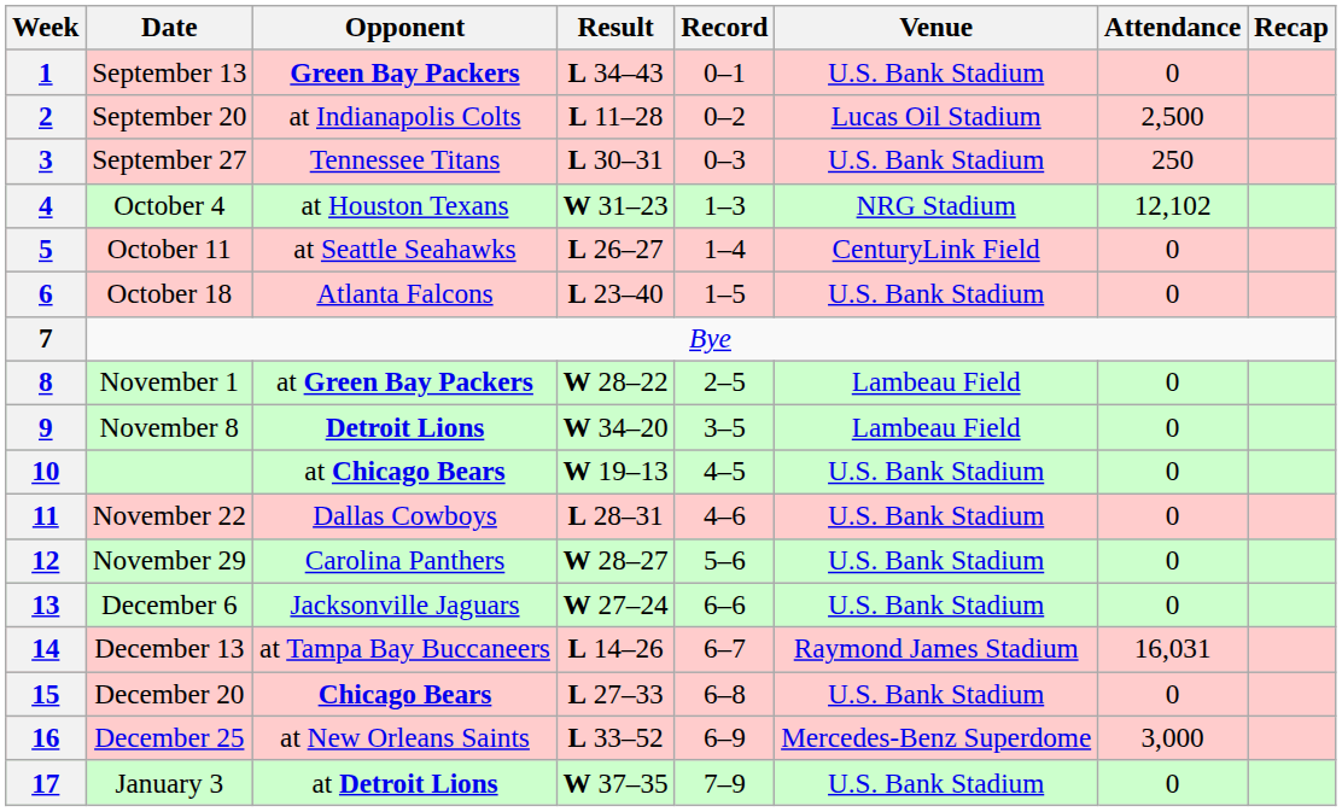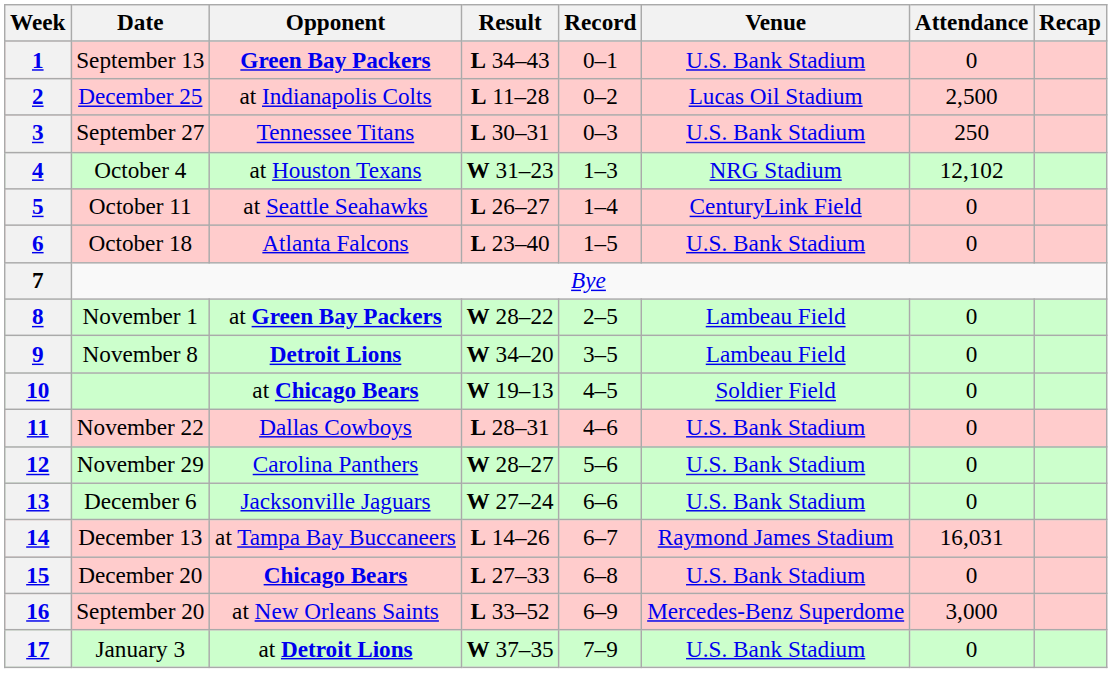2 | Date: September 20 -> December 25
10 | Venue: U.S. Bank Stadium -> Soldier Field
16 | Date: December 25 -> September 20
